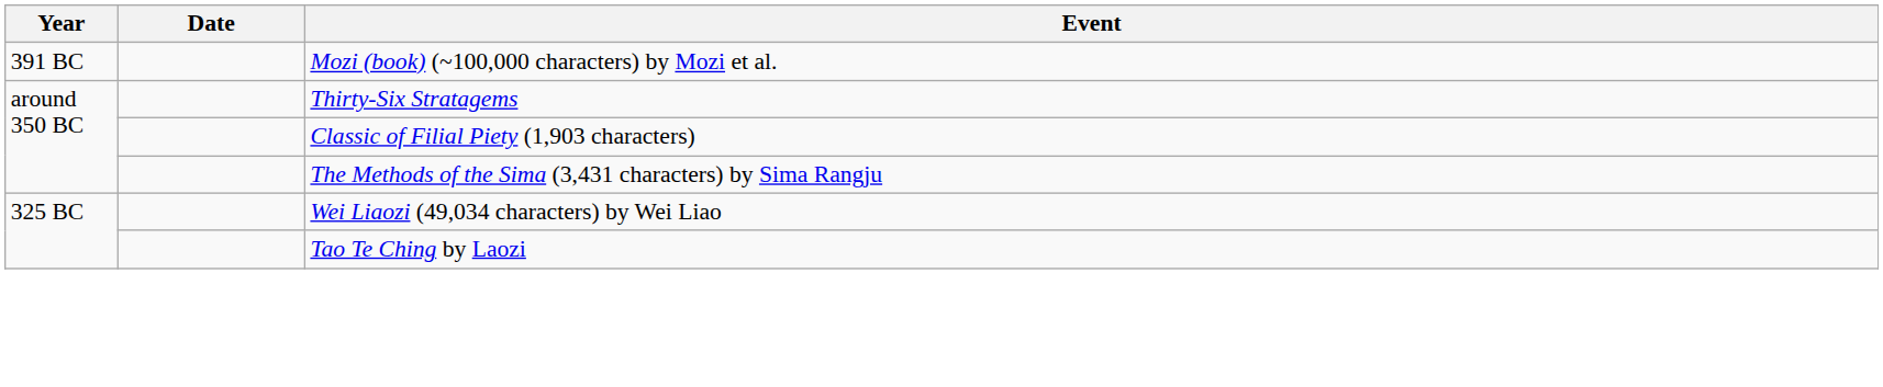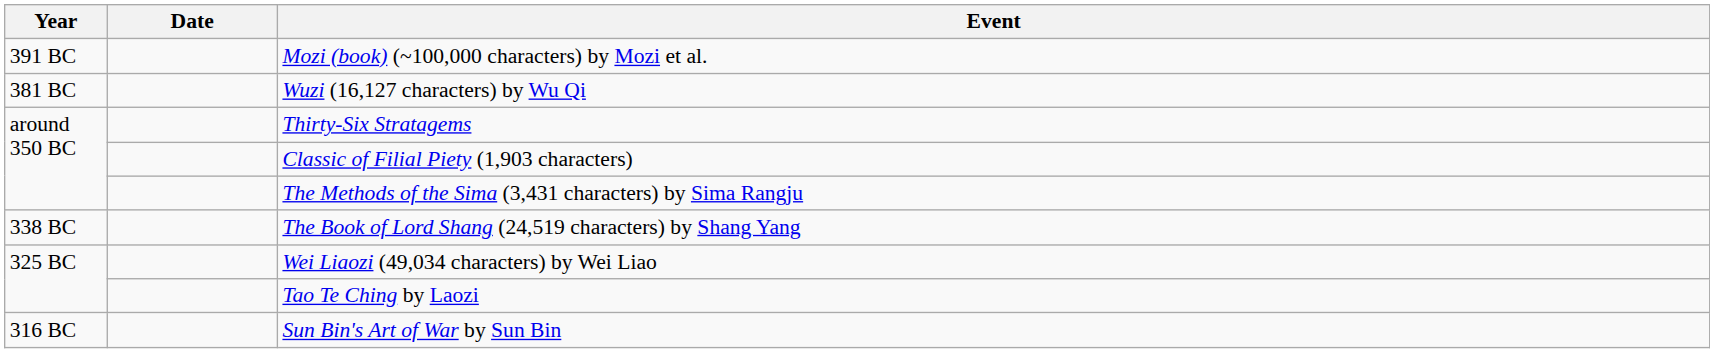+ row: 381 BC | Wuzi (16,127 characters) by Wu Qi
+ row: 338 BC | The Book of Lord Shang (24,519 characters) by Shang Yang
+ row: 316 BC | Sun Bin's Art of War by Sun Bin
